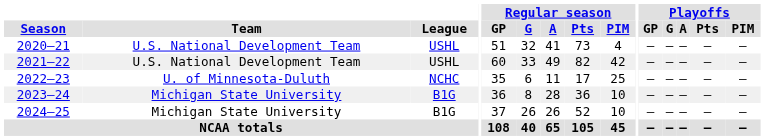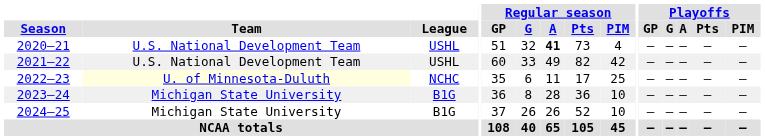2020–21 | Regular season / A: normal -> bold
2022–23 | Team: no background -> lightyellow background
